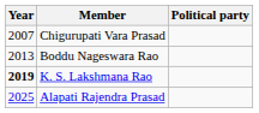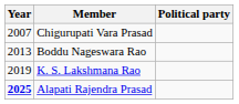K. S. Lakshmana Rao | Year: bold -> normal
Alapati Rajendra Prasad | Year: normal -> bold
